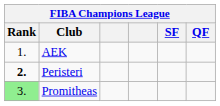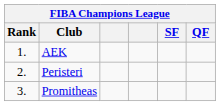Peristeri | Rank: bold -> normal
Promitheas | Rank: lightgreen background -> no background
